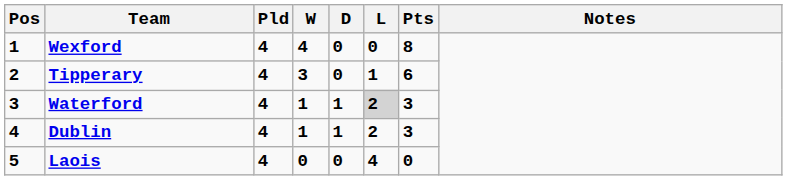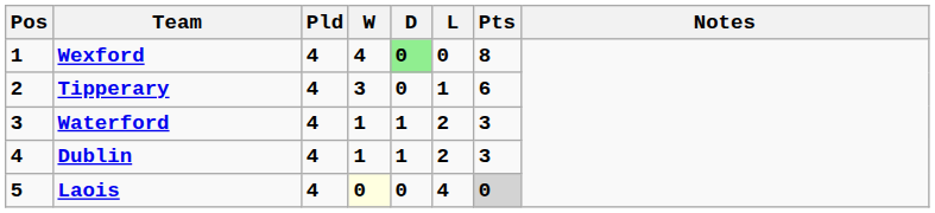Wexford | D: no background -> lightgreen background
Waterford | L: lightgrey background -> no background
Laois | W: no background -> lightyellow background
Laois | Pts: no background -> lightgrey background
